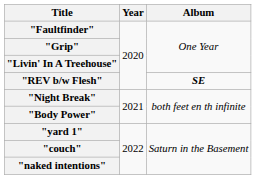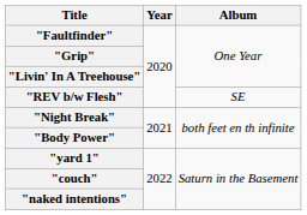"REV b/w Flesh" | Album: bold -> normal
